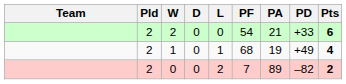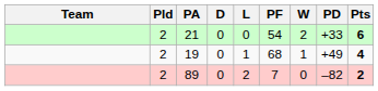columns swapped: W <-> PA
